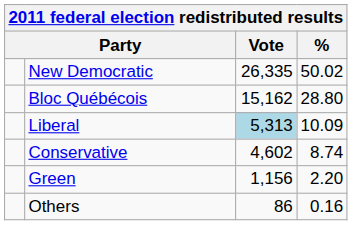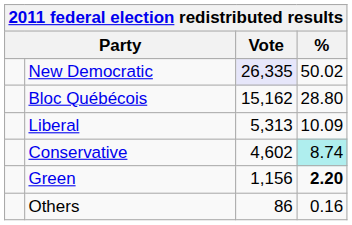New Democratic | Vote: no background -> lavender background
Liberal | Vote: lightblue background -> no background
Conservative | %: no background -> paleturquoise background
Green | %: normal -> bold
